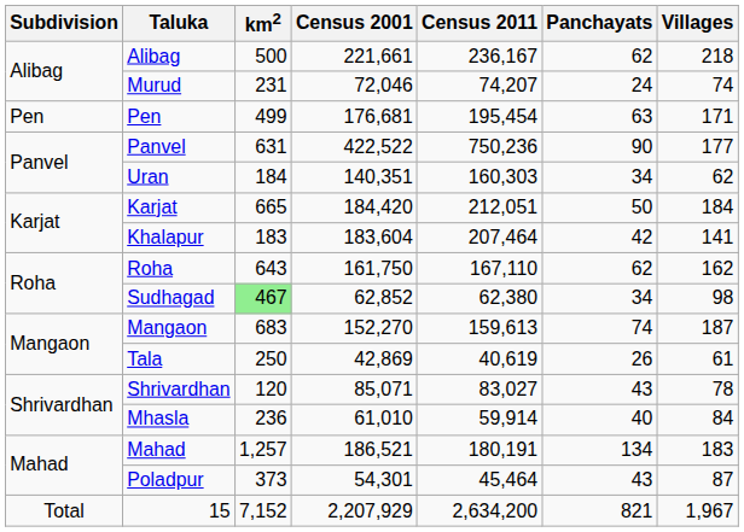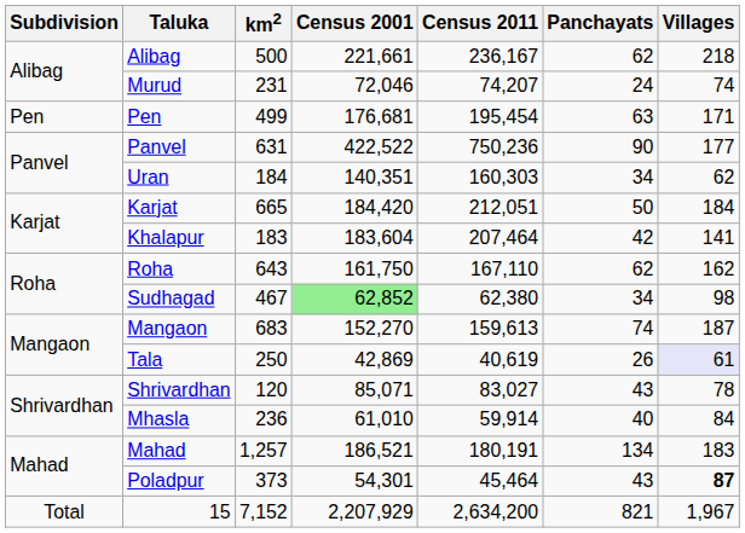Sudhagad | km2: lightgreen background -> no background
Sudhagad | Census 2001: no background -> lightgreen background
Tala | Villages: no background -> lavender background
Poladpur | Villages: normal -> bold
